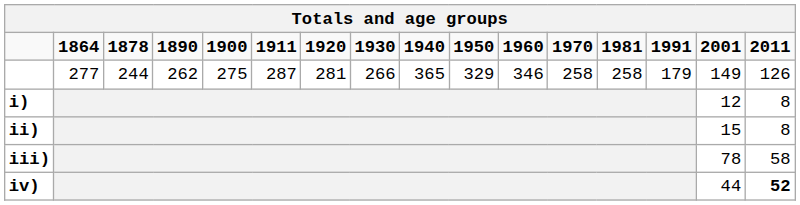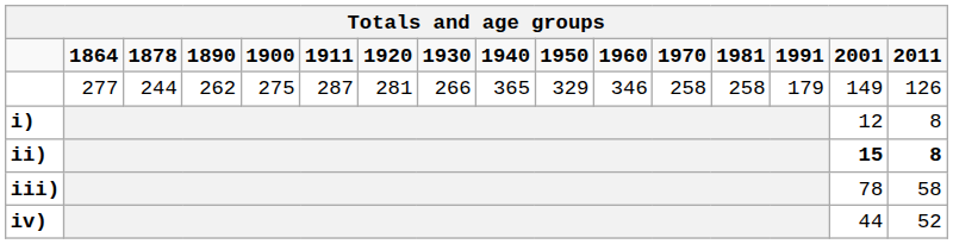ii) | 2001: normal -> bold
ii) | 2011: normal -> bold
iv) | 2011: bold -> normal
